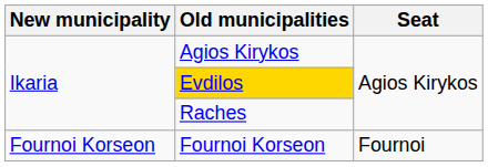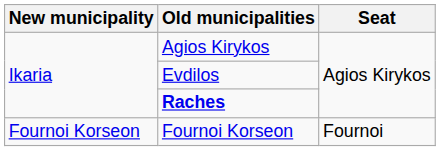Evdilos | Old municipalities: gold background -> no background
Raches | Old municipalities: normal -> bold
